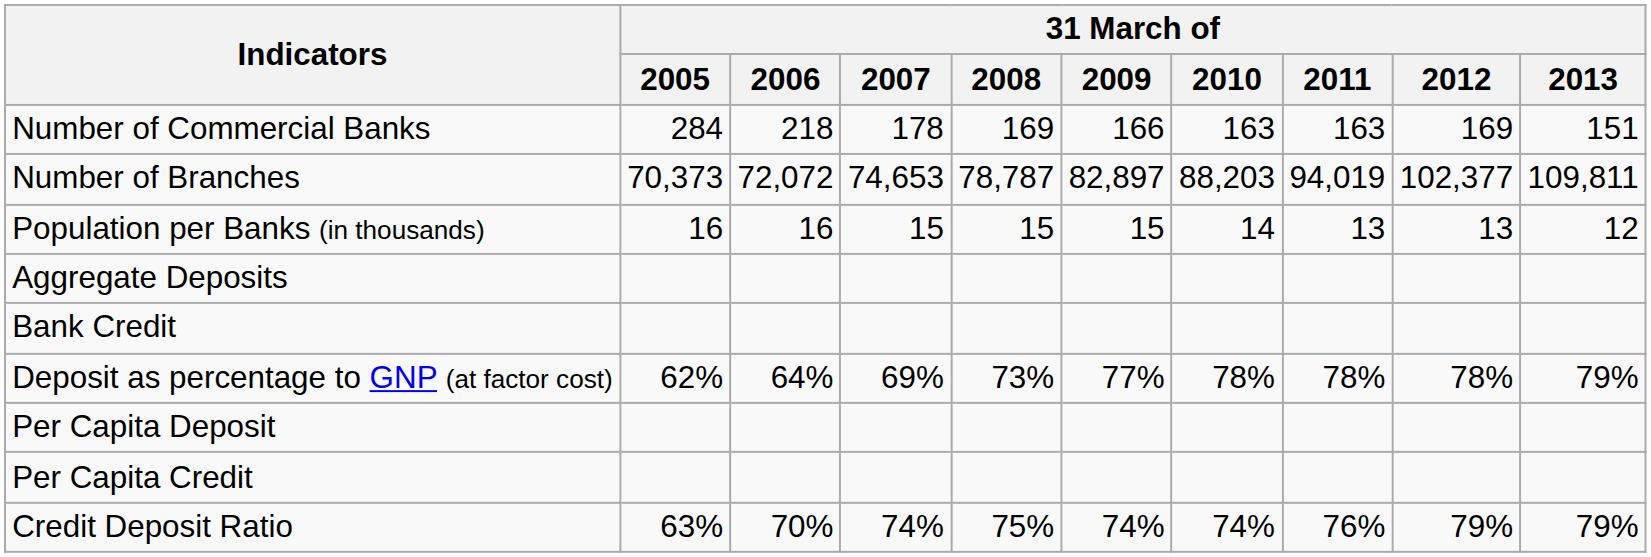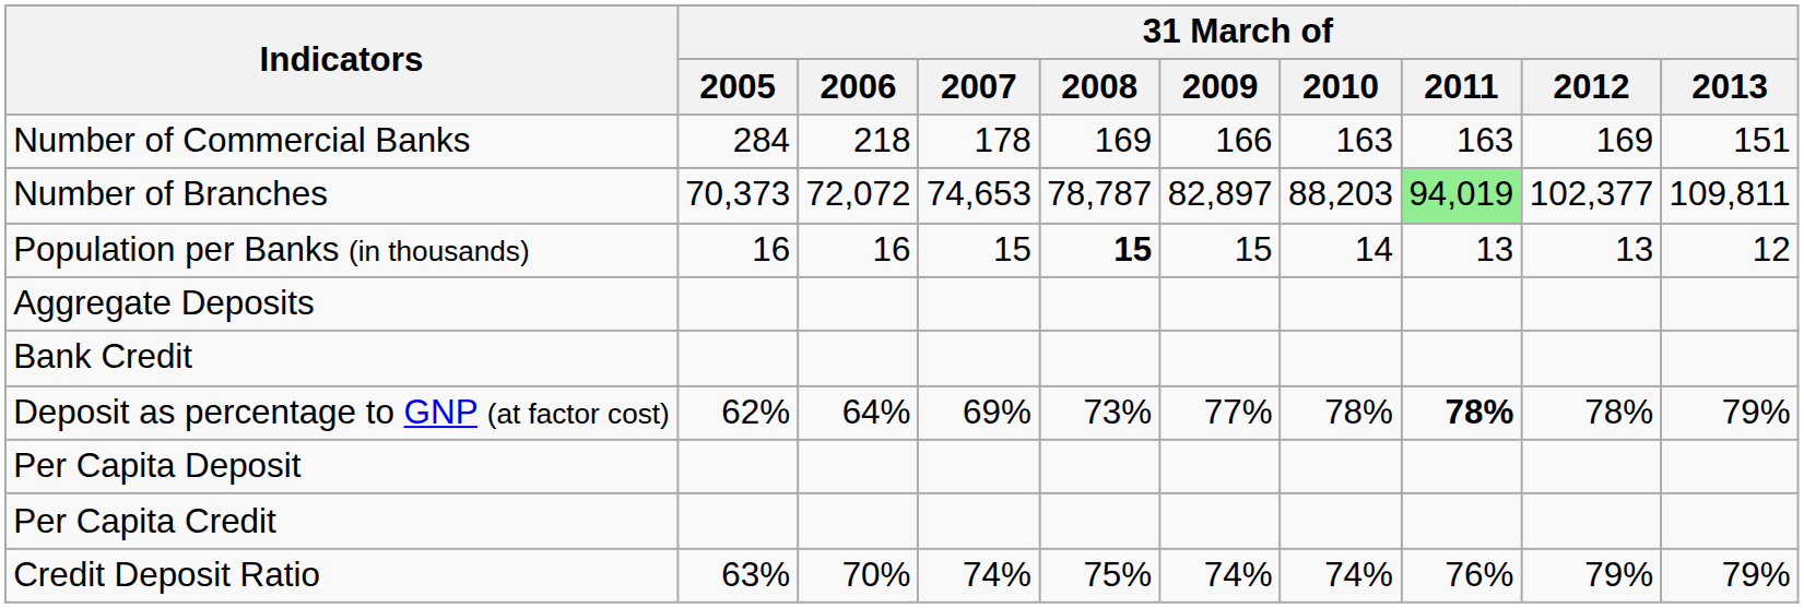Number of Branches | 31 March of / 2011: no background -> lightgreen background
Population per Banks (in thousands) | 31 March of / 2008: normal -> bold
Deposit as percentage to GNP (at factor cost) | 31 March of / 2011: normal -> bold
